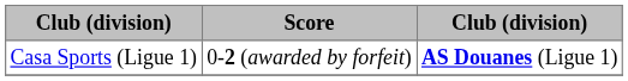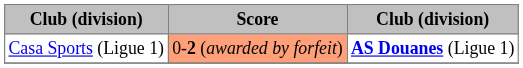Casa Sports (Ligue 1) | Score: no background -> lightsalmon background
